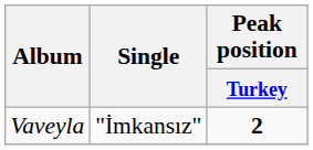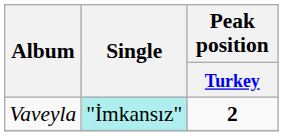Vaveyla | Single: no background -> paleturquoise background
